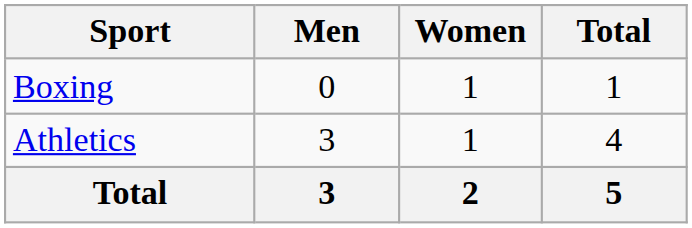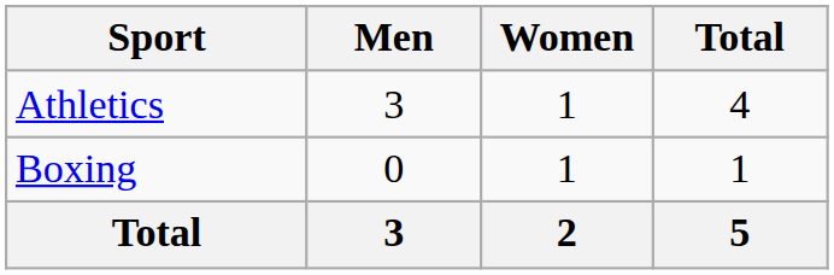rows swapped: Athletics <-> Boxing
